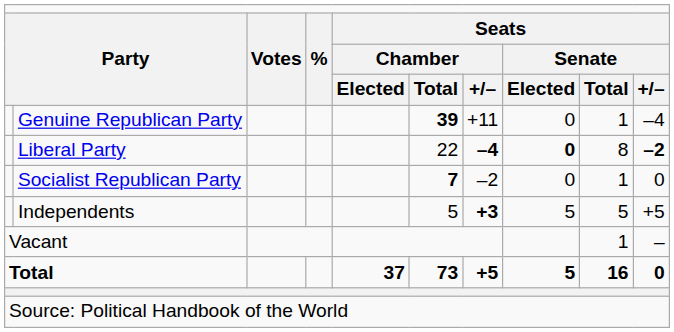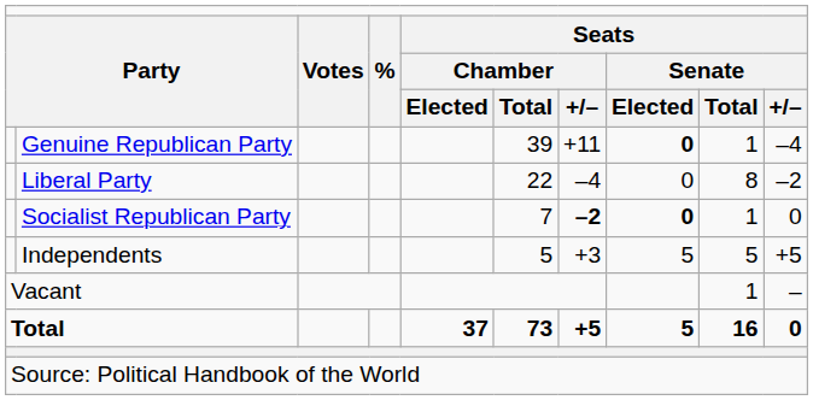Genuine Republican Party | column 6: bold -> normal
Genuine Republican Party | column 8: normal -> bold
Liberal Party | column 7: bold -> normal
Liberal Party | column 8: bold -> normal
Liberal Party | column 10: bold -> normal
Socialist Republican Party | column 6: bold -> normal
Socialist Republican Party | column 7: normal -> bold
Socialist Republican Party | column 8: normal -> bold
Independents | column 7: bold -> normal
